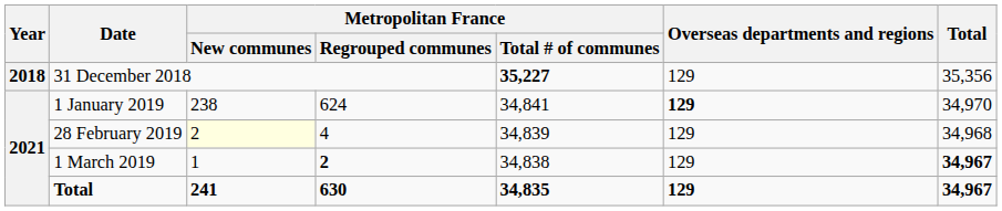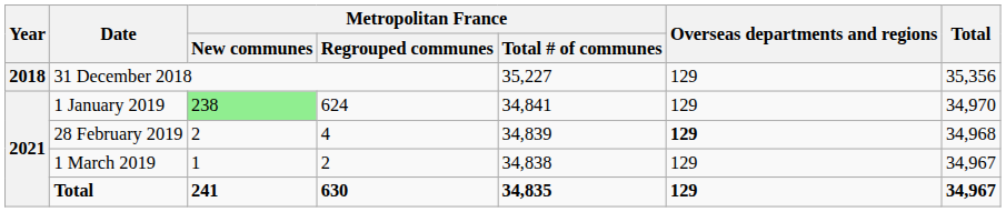31 December 2018 | Metropolitan France / Total # of communes: bold -> normal
1 January 2019 | Metropolitan France / New communes: no background -> lightgreen background
1 January 2019 | Overseas departments and regions: bold -> normal
28 February 2019 | Metropolitan France / New communes: lightyellow background -> no background
28 February 2019 | Overseas departments and regions: normal -> bold
1 March 2019 | Metropolitan France / Regrouped communes: bold -> normal
1 March 2019 | Total: bold -> normal
